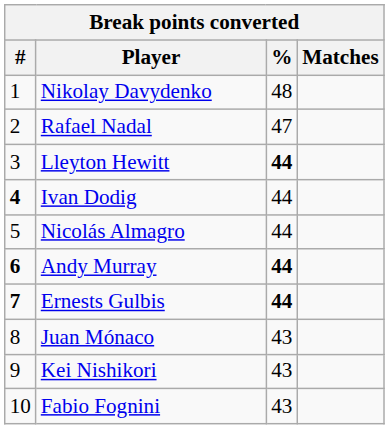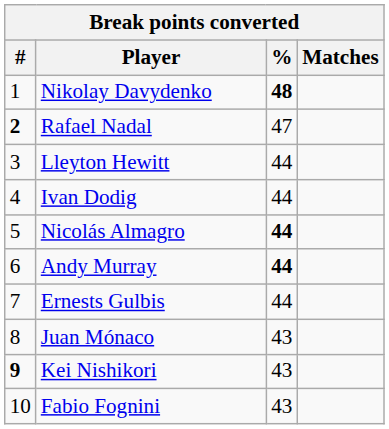Nikolay Davydenko | %: normal -> bold
Rafael Nadal | #: normal -> bold
Lleyton Hewitt | %: bold -> normal
Ivan Dodig | #: bold -> normal
Nicolás Almagro | %: normal -> bold
Andy Murray | #: bold -> normal
Ernests Gulbis | #: bold -> normal
Ernests Gulbis | %: bold -> normal
Kei Nishikori | #: normal -> bold
